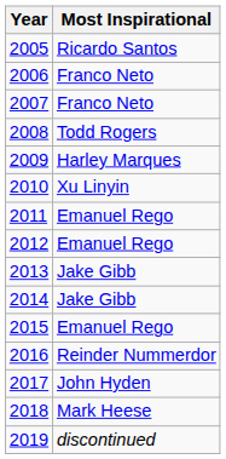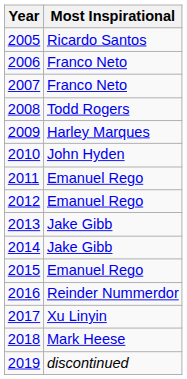2010 | Most Inspirational: Xu Linyin -> John Hyden
2017 | Most Inspirational: John Hyden -> Xu Linyin
